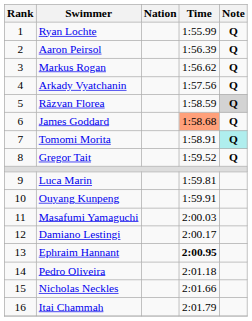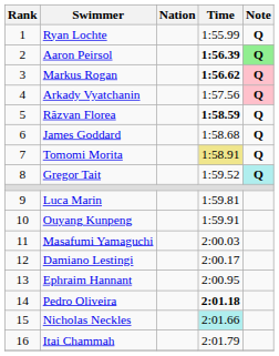Aaron Peirsol | Time: normal -> bold
Aaron Peirsol | Note: no background -> lightgreen background
Markus Rogan | Time: normal -> bold
Markus Rogan | Note: no background -> pink background
Arkady Vyatchanin | Note: no background -> pink background
Răzvan Florea | Time: normal -> bold
Răzvan Florea | Note: lightgrey background -> no background
James Goddard | Time: lightsalmon background -> no background
Tomomi Morita | Time: no background -> khaki background
Tomomi Morita | Note: paleturquoise background -> no background
Gregor Tait | Note: no background -> paleturquoise background
Ephraim Hannant | Time: bold -> normal
Pedro Oliveira | Time: normal -> bold
Nicholas Neckles | Time: no background -> paleturquoise background
